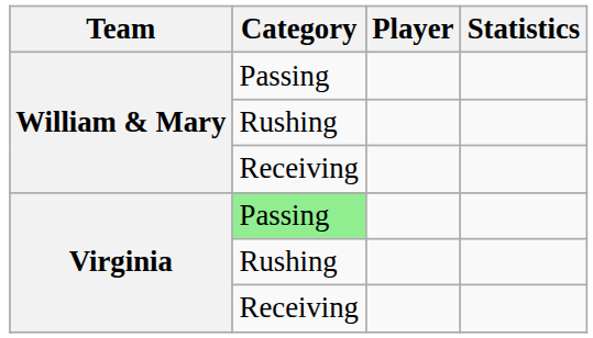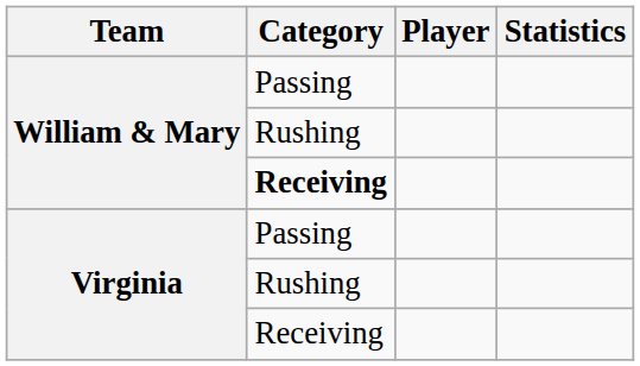William & Mary / Receiving | Category: normal -> bold
Virginia / Passing | Category: lightgreen background -> no background
